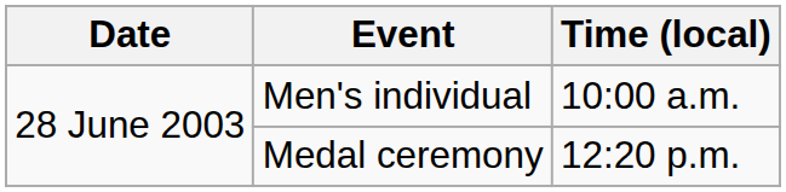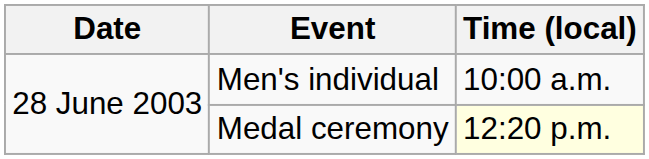Medal ceremony | Time (local): no background -> lightyellow background
